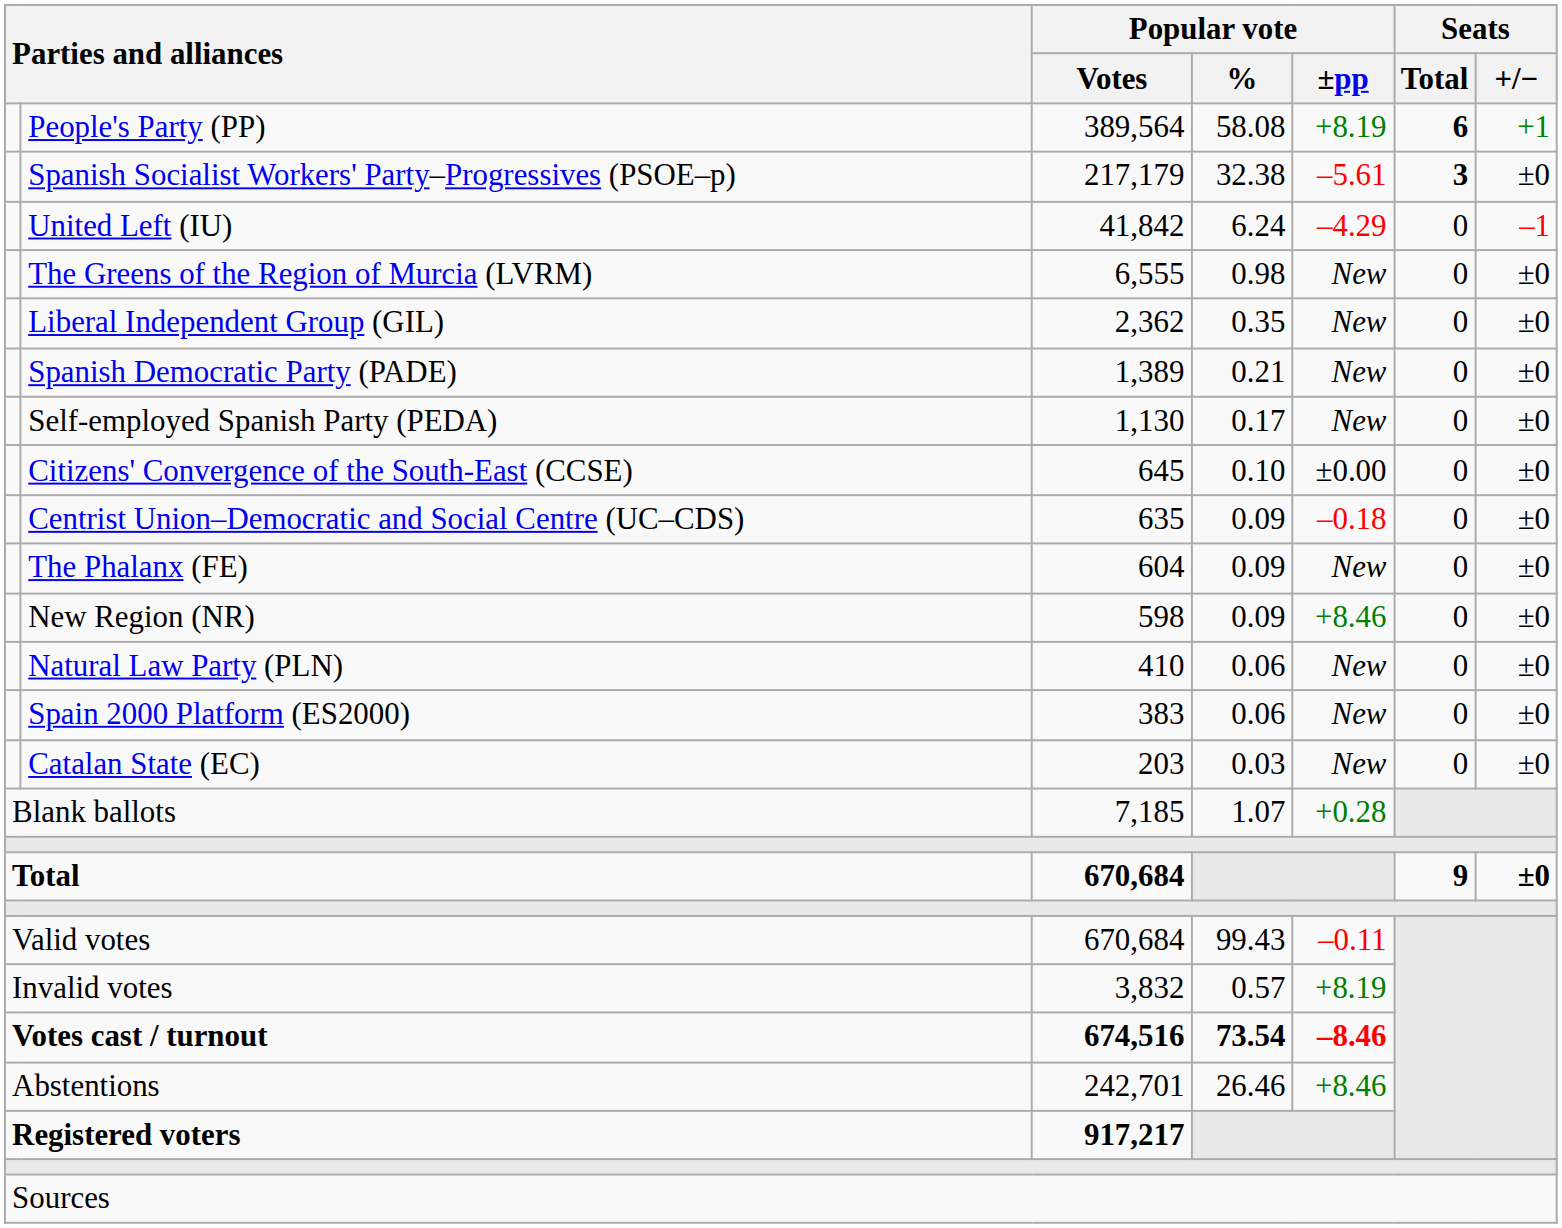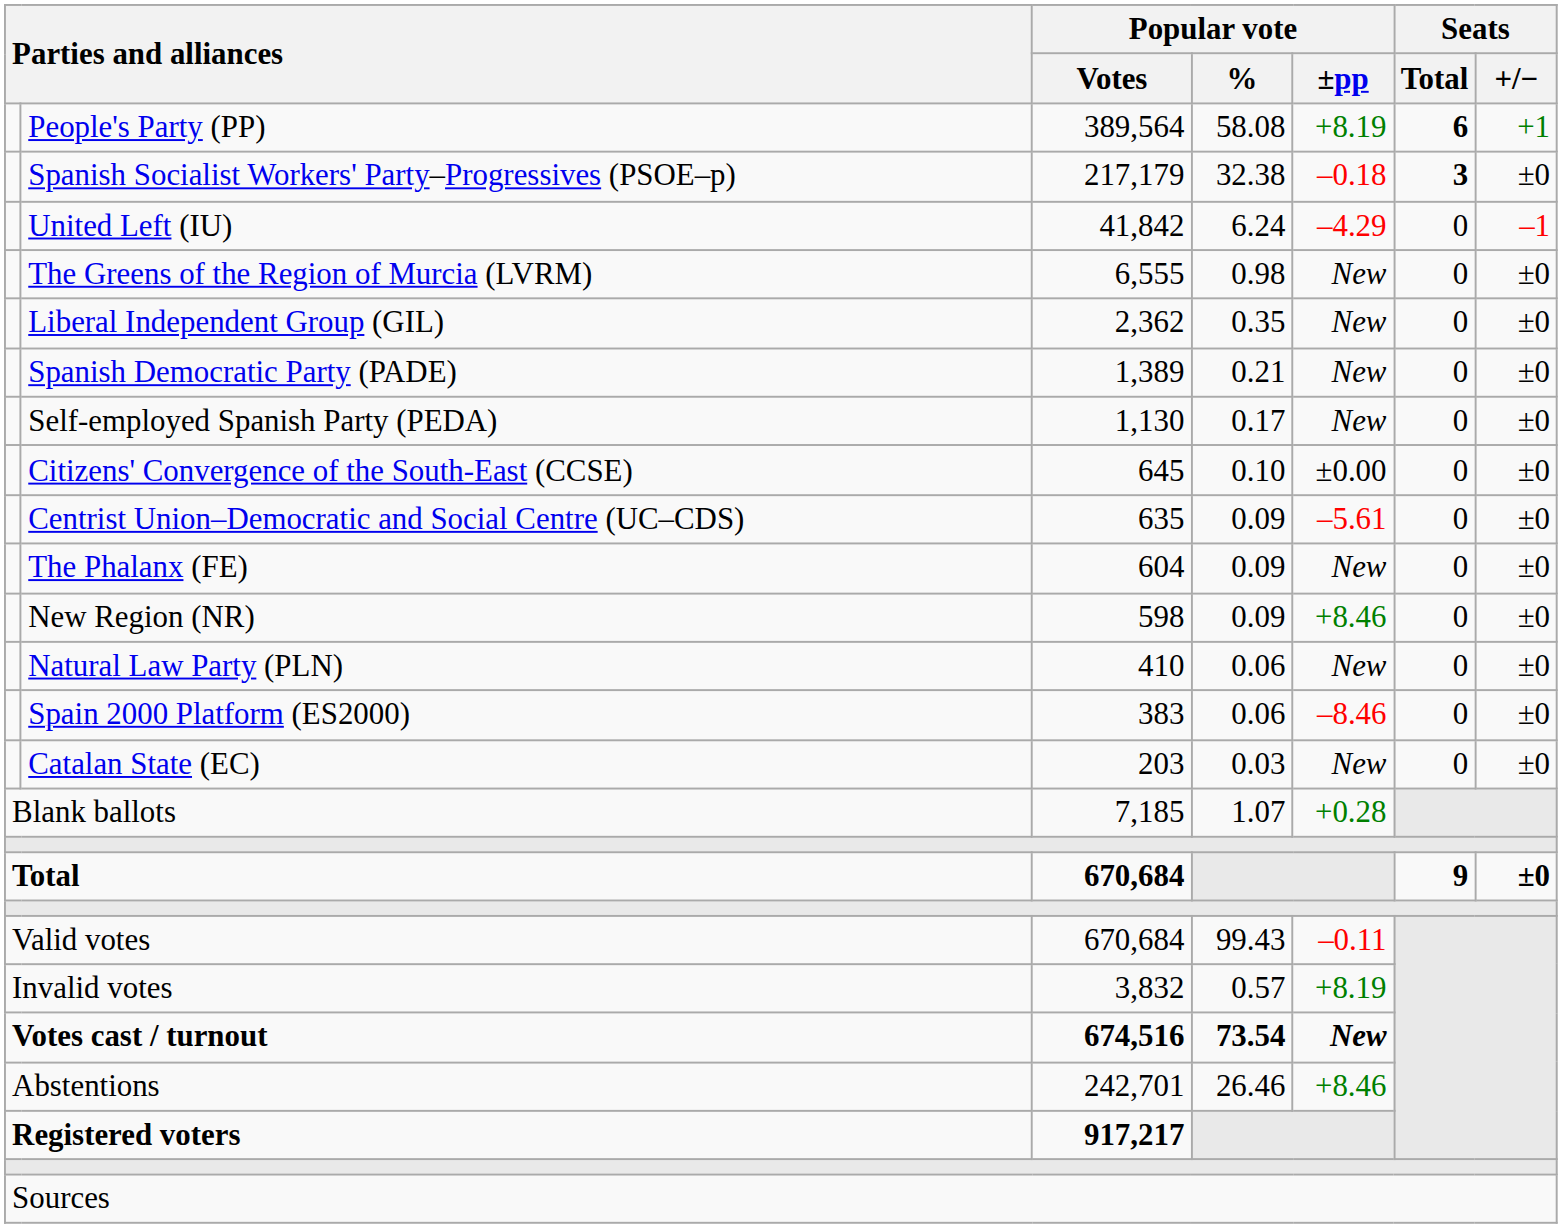Spanish Socialist Workers' Party–Progressives (PSOE–p) | Popular vote / ±pp: –5.61 -> –0.18
Centrist Union–Democratic and Social Centre (UC–CDS) | Popular vote / ±pp: –0.18 -> –5.61
Spain 2000 Platform (ES2000) | Popular vote / ±pp: New -> –8.46
Votes cast / turnout | Popular vote / ±pp: –8.46 -> New
